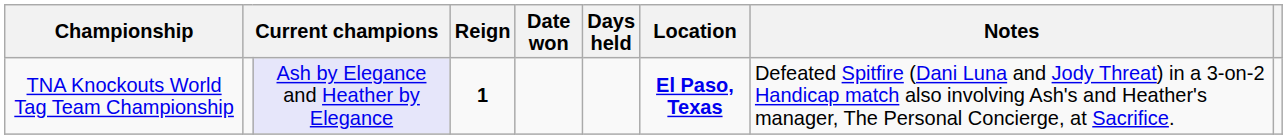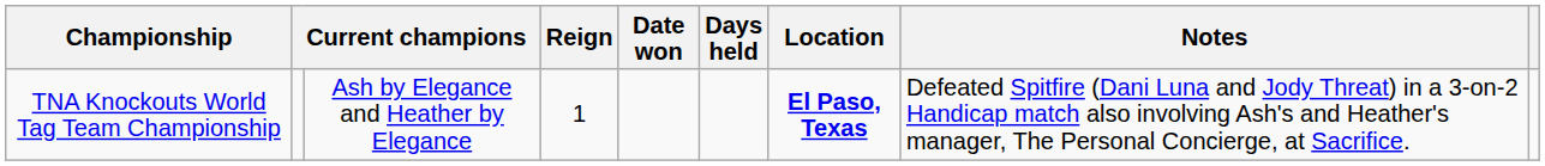TNA Knockouts World Tag Team Championship | column 3: lavender background -> no background
TNA Knockouts World Tag Team Championship | Reign: bold -> normal
